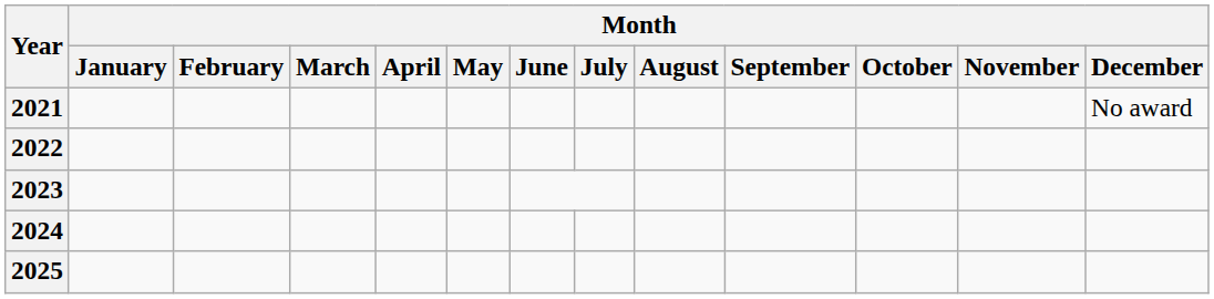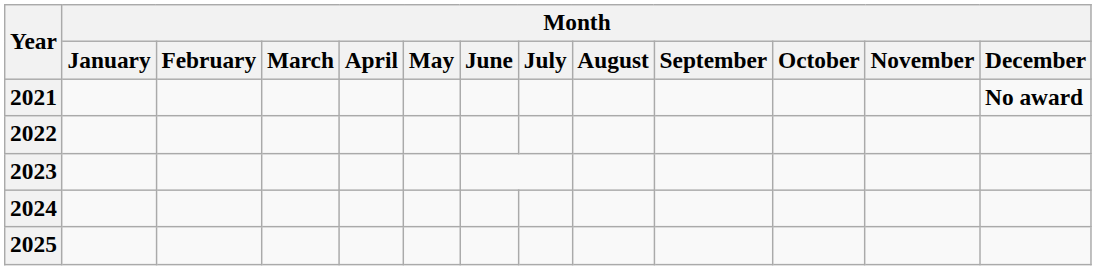2021 | Month / December: normal -> bold
